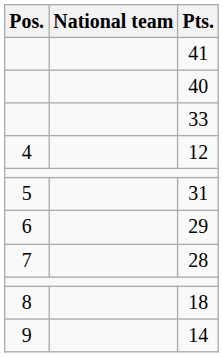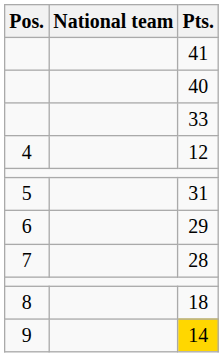14 | Pts.: no background -> gold background
